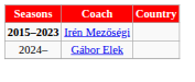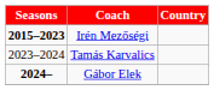+ row: 2023–2024 | Tamás Karvalics
Gábor Elek | Seasons: normal -> bold
